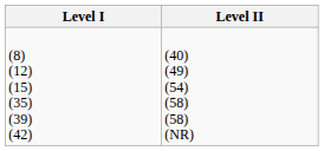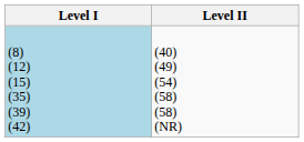(40) (49) (54) (58) (58) (NR) | Level I: no background -> lightblue background
